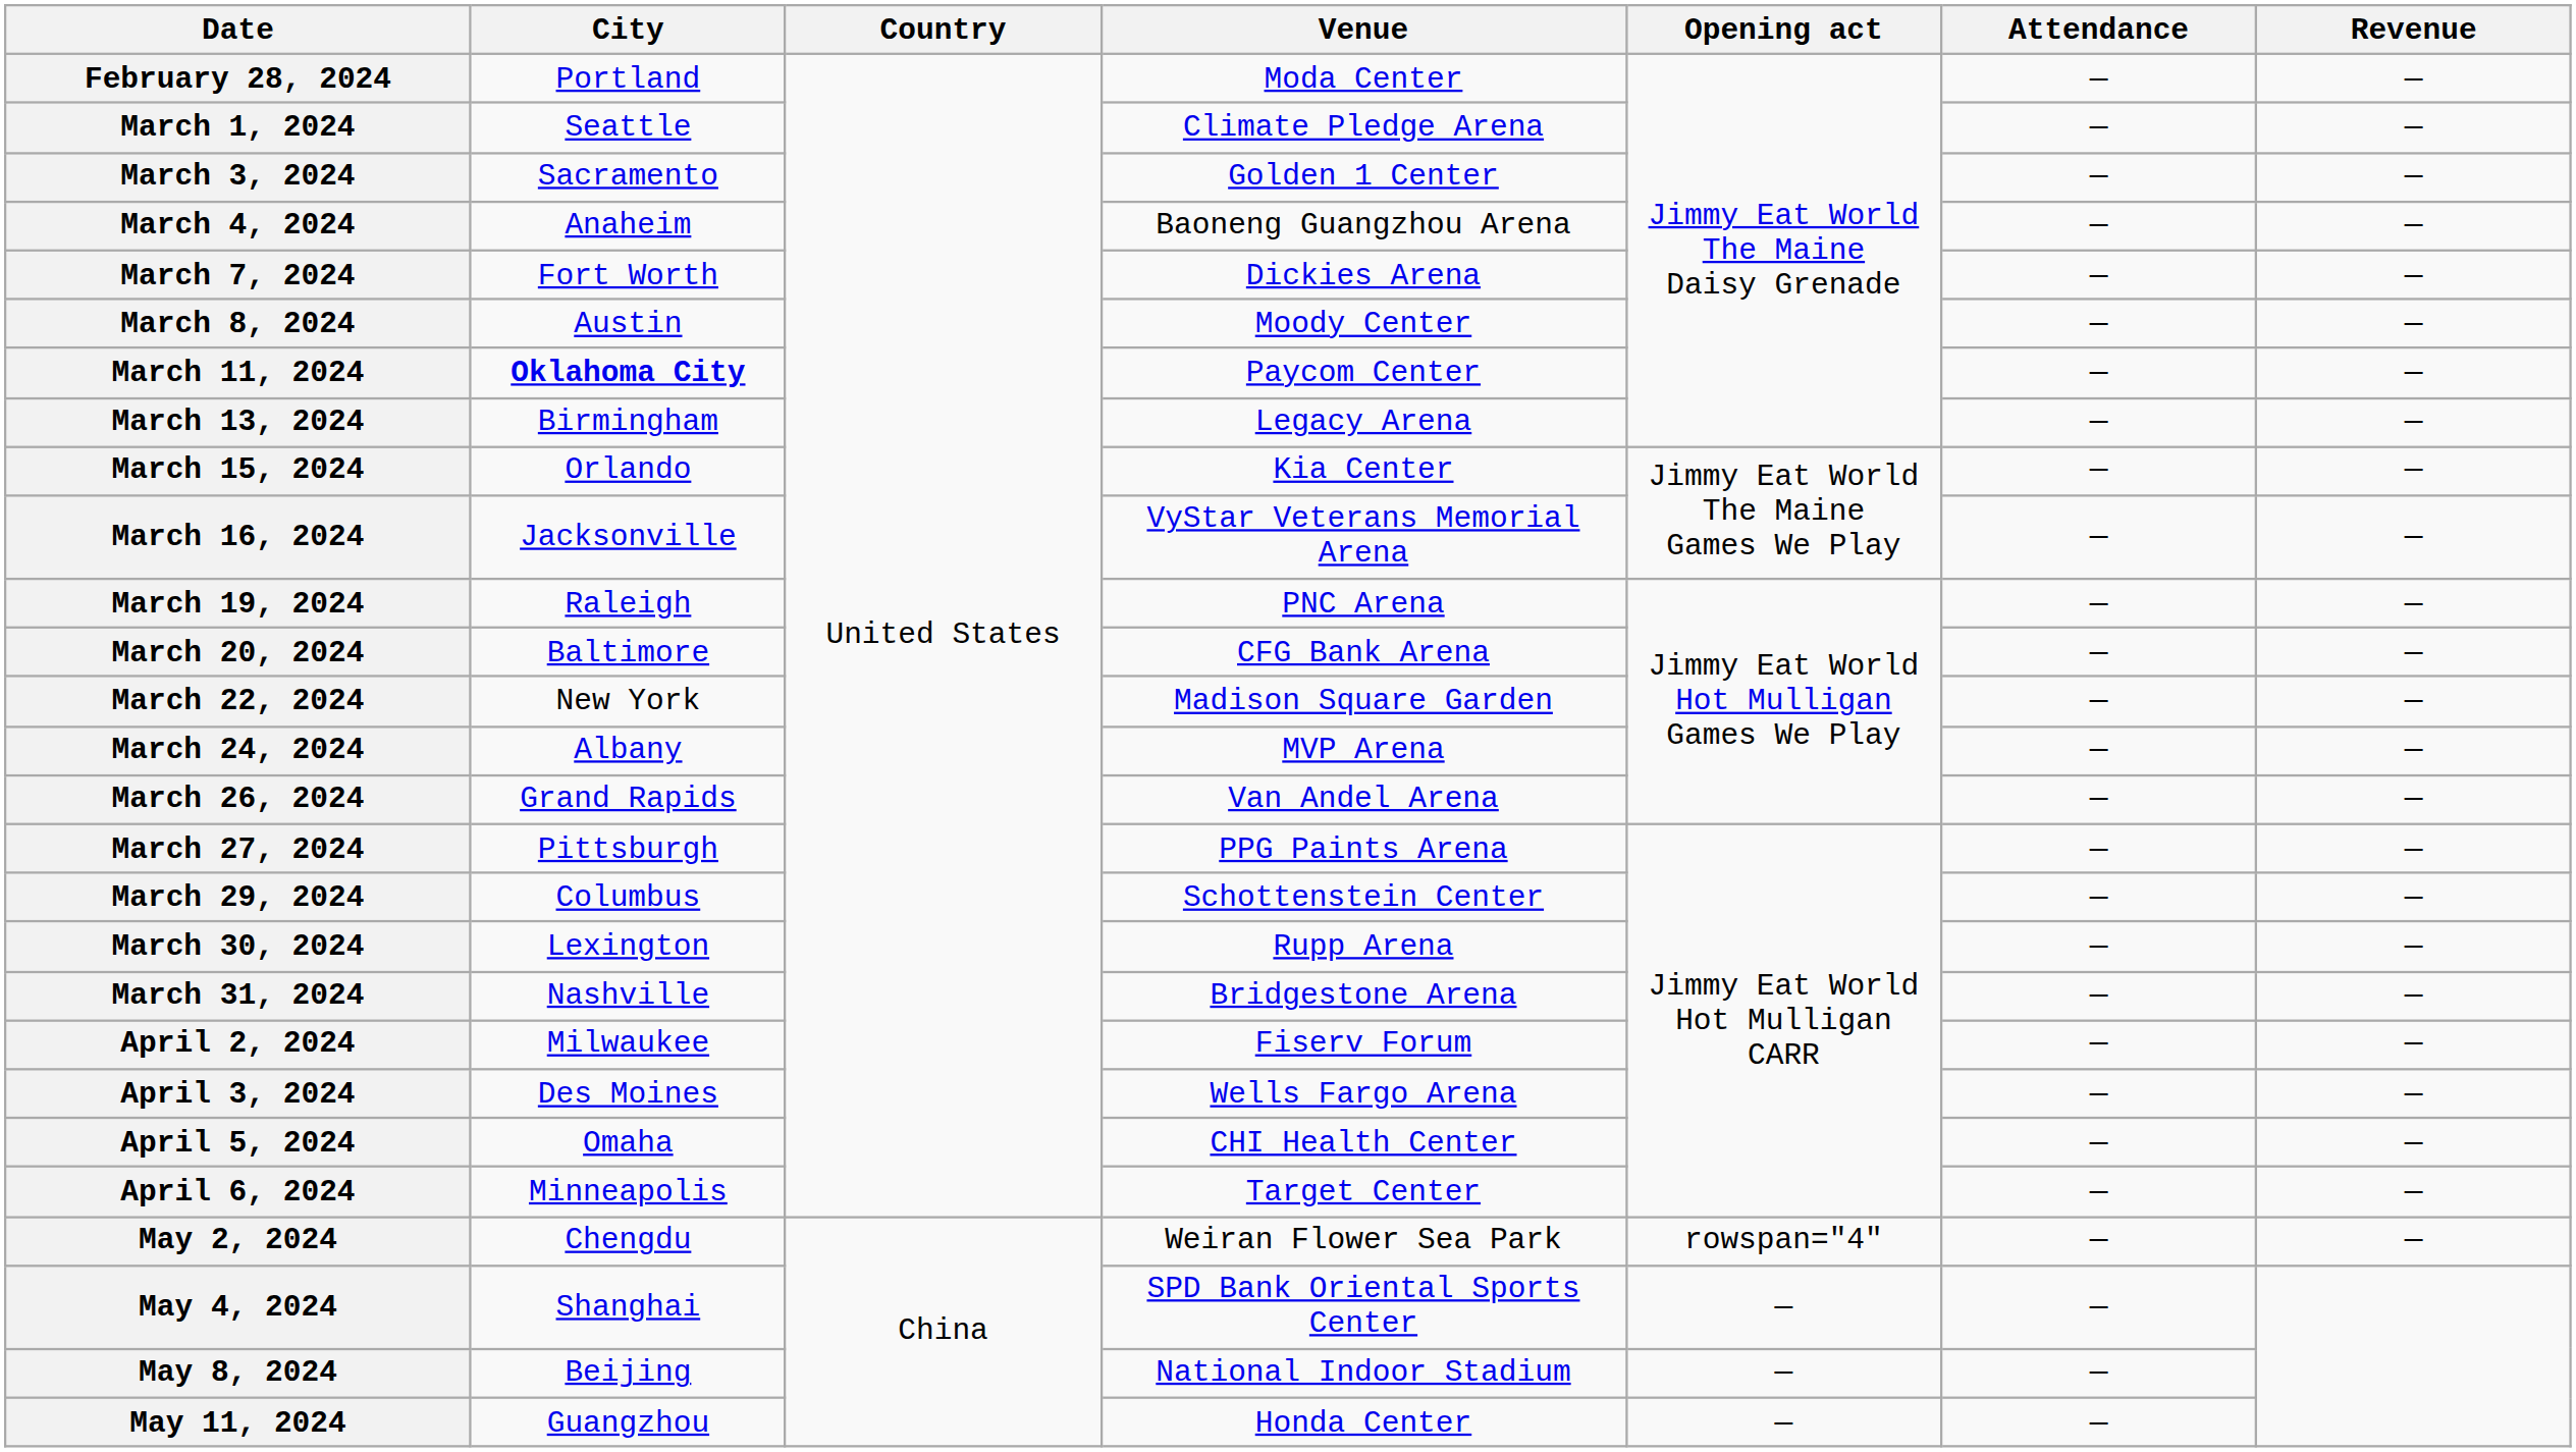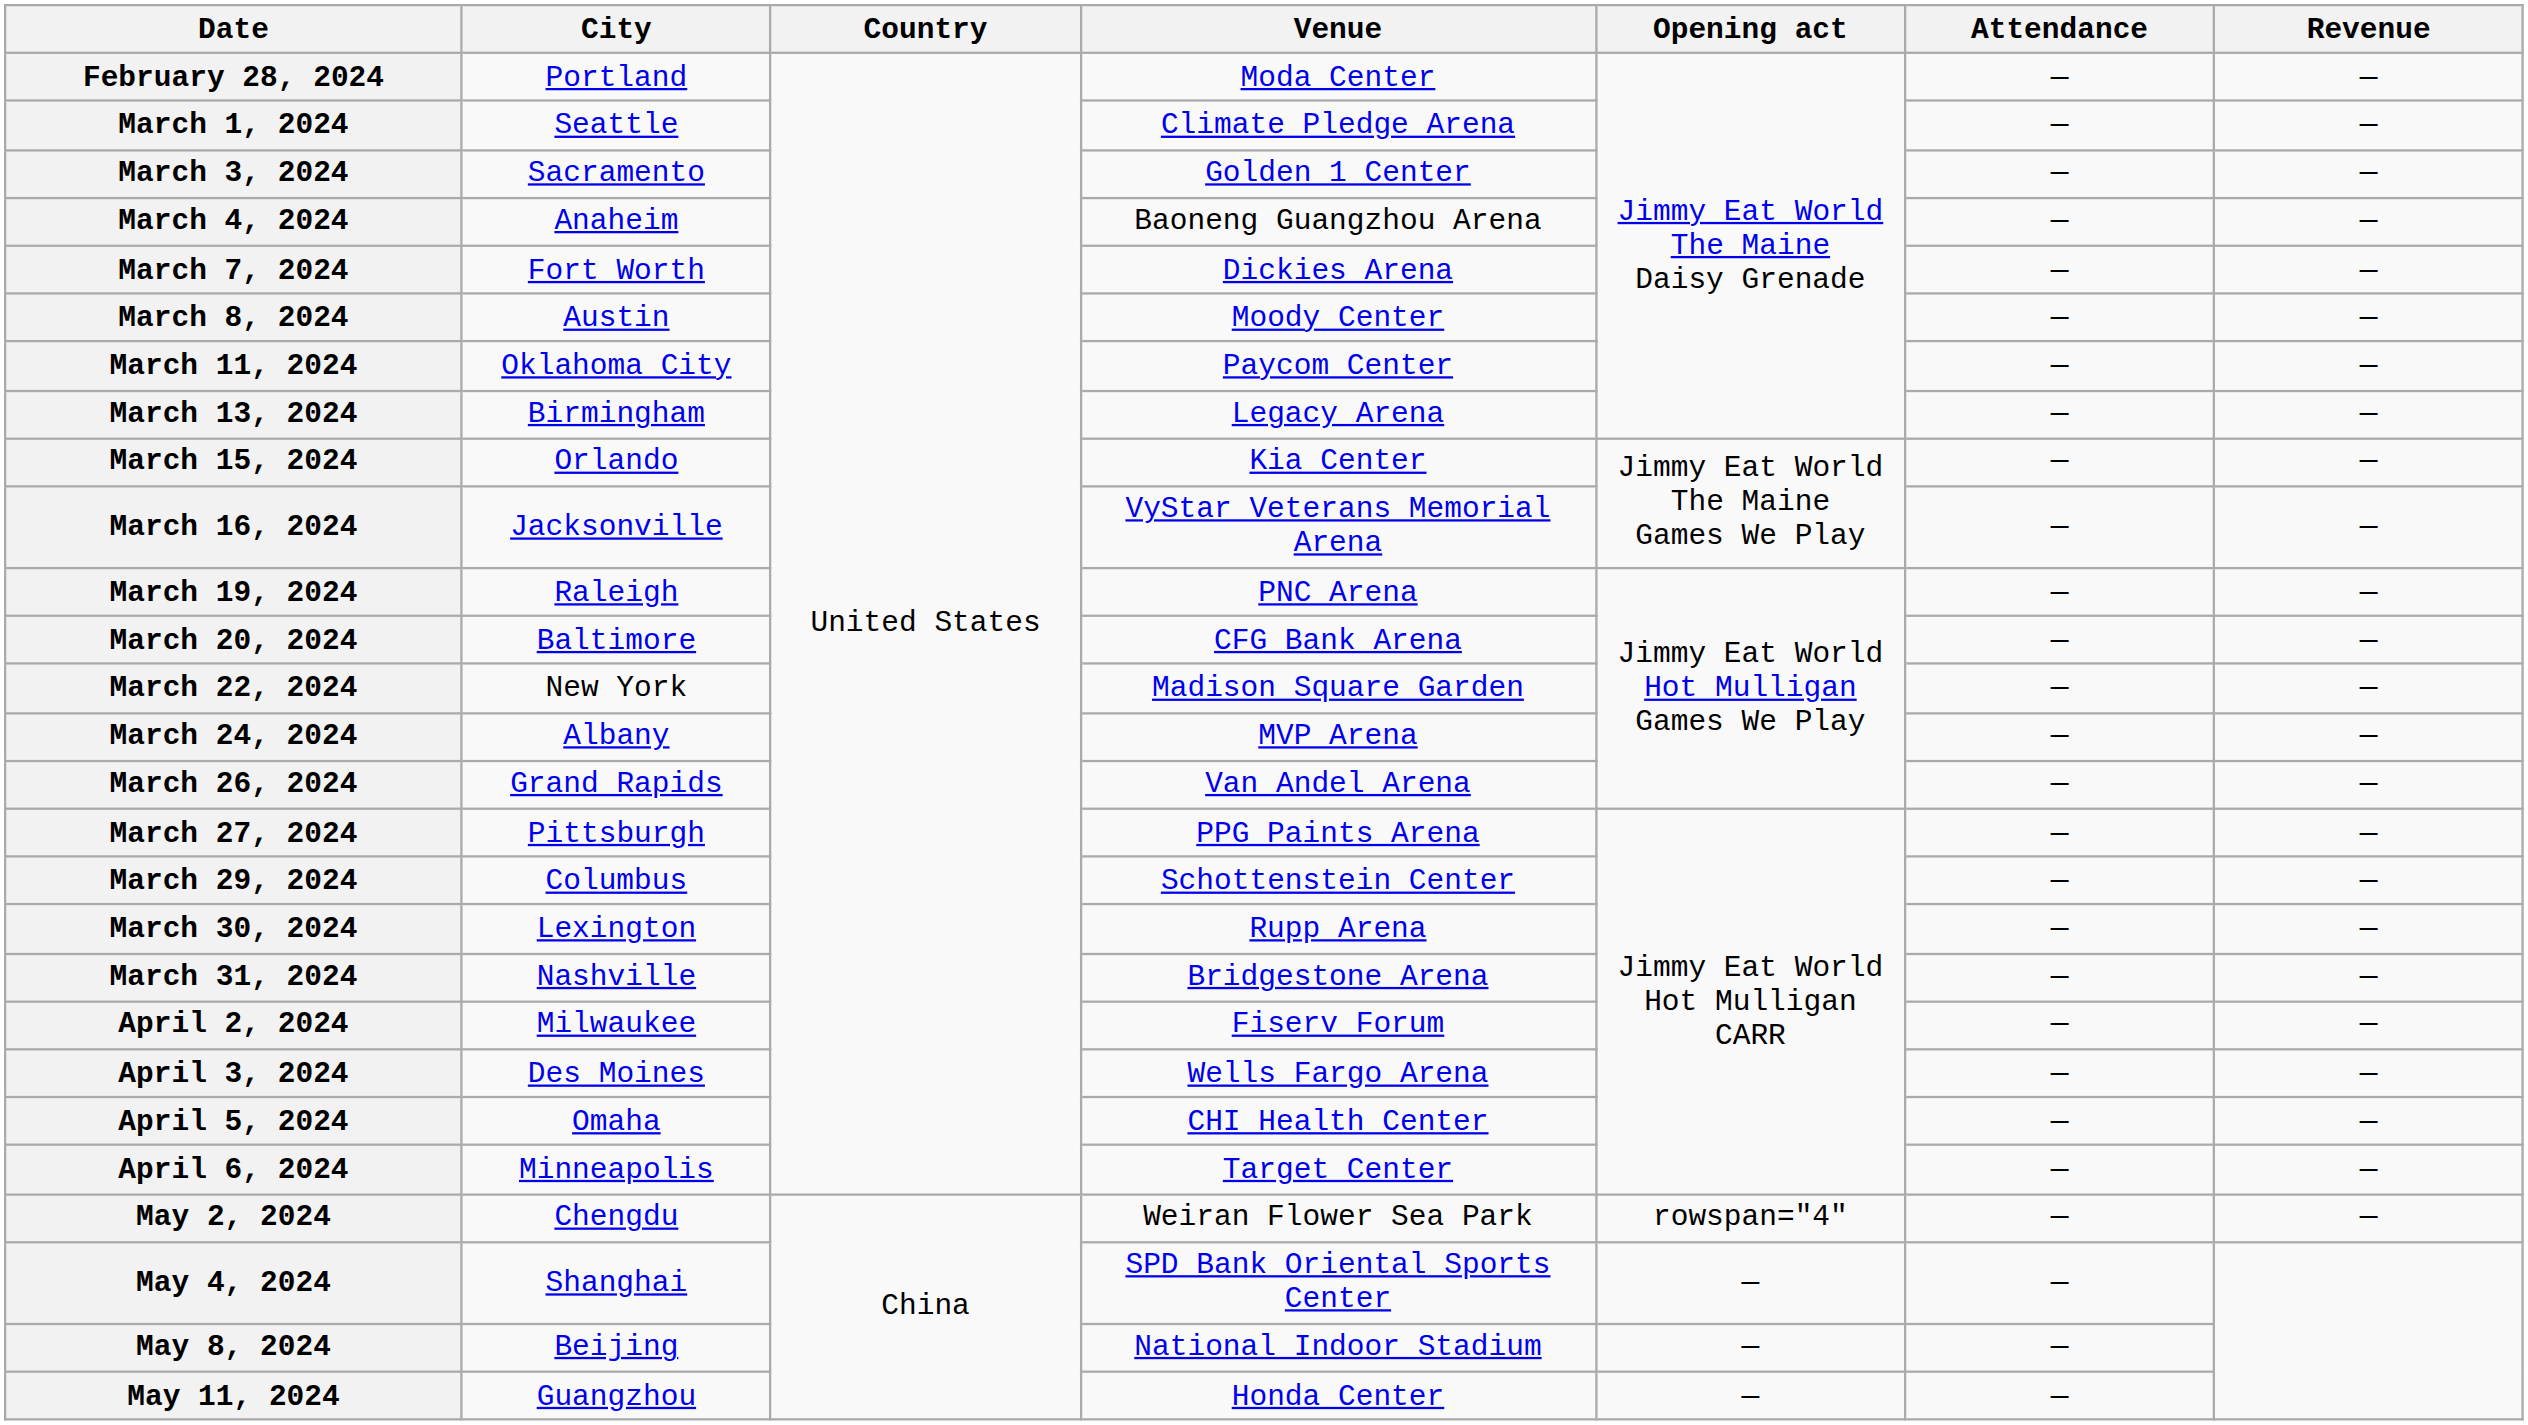March 11, 2024 | City: bold -> normal
